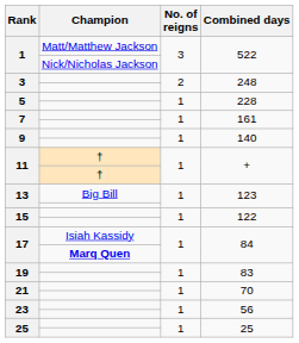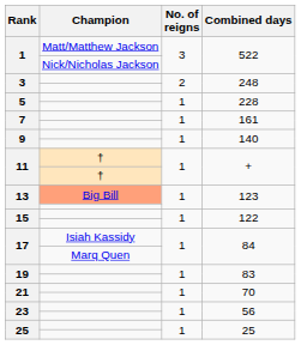13 / Big Bill | Champion: no background -> lightsalmon background
17 / Marq Quen | Champion: bold -> normal
